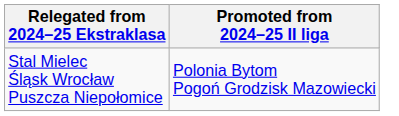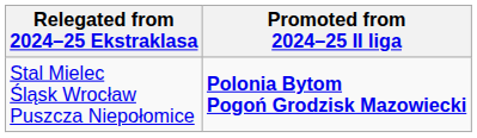Stal Mielec Śląsk Wrocław Puszcza Niepołomice | Promoted from 2024–25 II liga: normal -> bold
